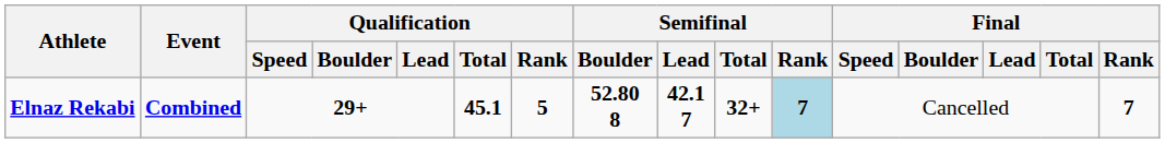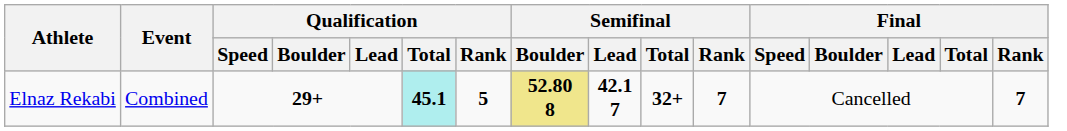row 3 | Athlete: bold -> normal
row 3 | Event: bold -> normal
row 3 | Qualification / Total: no background -> paleturquoise background
row 3 | Semifinal / Boulder: no background -> khaki background
row 3 | Semifinal / Rank: lightblue background -> no background
